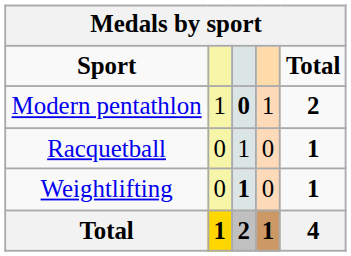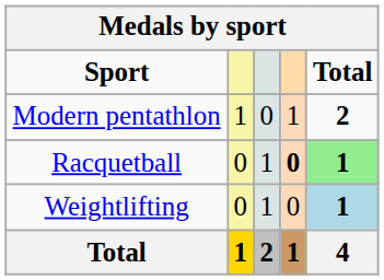Modern pentathlon | column 3: bold -> normal
Racquetball | column 4: normal -> bold
Racquetball | Total: no background -> lightgreen background
Weightlifting | column 3: bold -> normal
Weightlifting | Total: no background -> lightblue background
